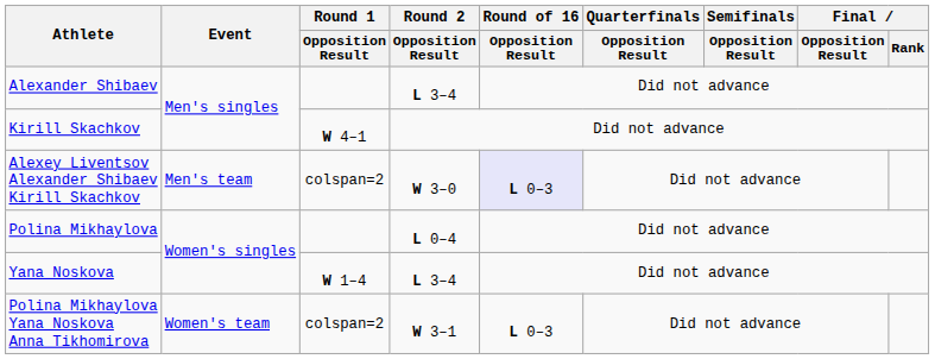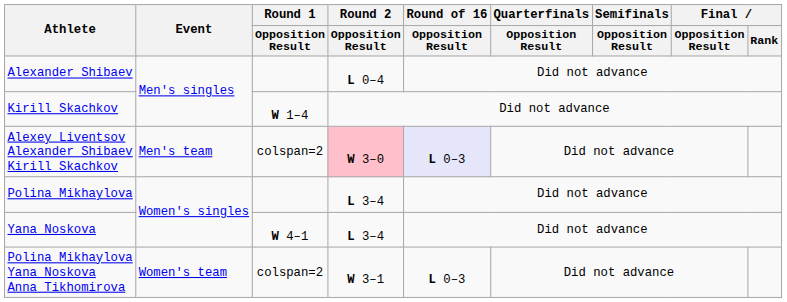Alexander Shibaev | Round 2 / Opposition Result: L 3–4 -> L 0–4
Kirill Skachkov | Round 1 / Opposition Result: W 4–1 -> W 1–4
Alexey Liventsov Alexander Shibaev Kirill Skachkov | Round 2 / Opposition Result: no background -> pink background
Polina Mikhaylova | Round 2 / Opposition Result: L 0–4 -> L 3–4
Yana Noskova | Round 1 / Opposition Result: W 1–4 -> W 4–1
